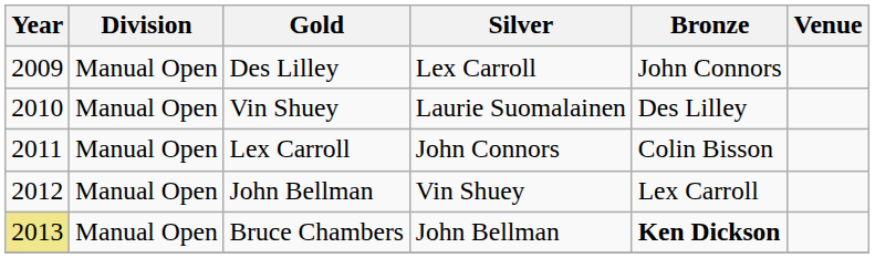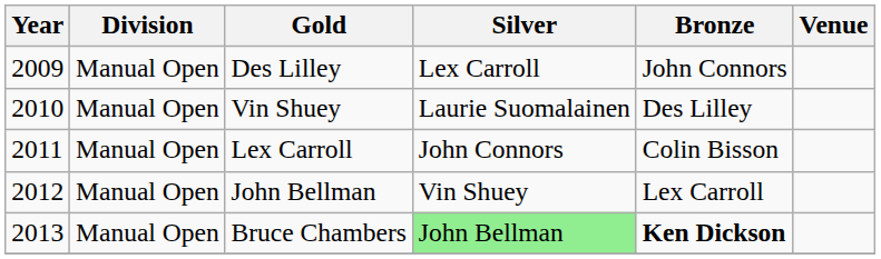Bruce Chambers | Year: khaki background -> no background
Bruce Chambers | Silver: no background -> lightgreen background
